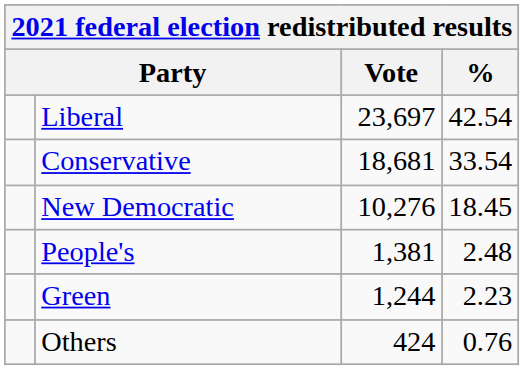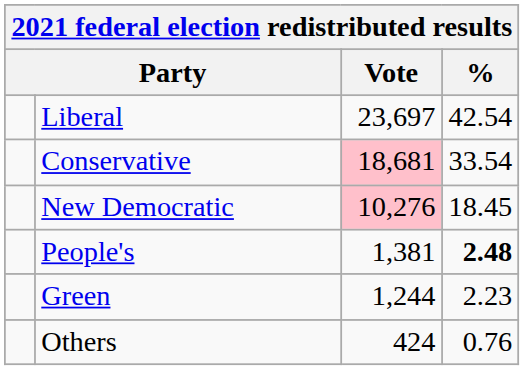Conservative | Vote: no background -> pink background
New Democratic | Vote: no background -> pink background
People's | %: normal -> bold
